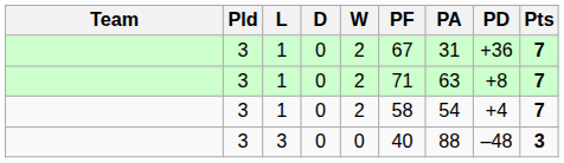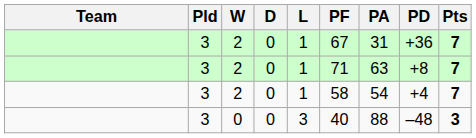columns swapped: W <-> L
